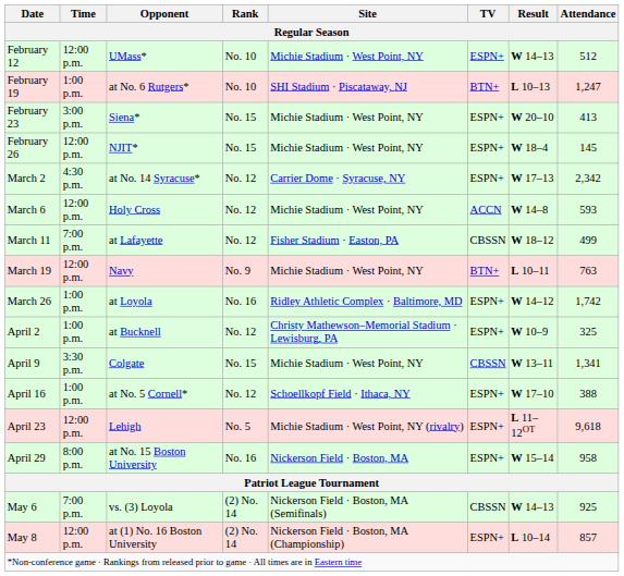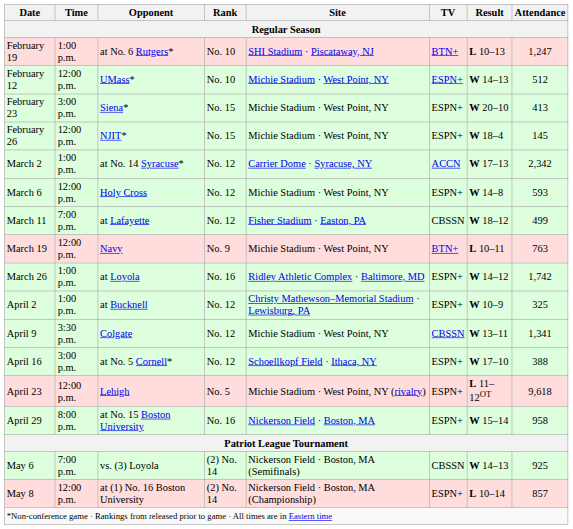rows swapped: February 12 <-> February 19
March 2 | Time: 4:30 p.m. -> 1:00 p.m.
March 2 | TV: ESPN+ -> ACCN
March 6 | TV: ACCN -> ESPN+
April 9 | Rank: No. 15 -> No. 12
April 16 | Time: 1:00 p.m. -> 3:00 p.m.
